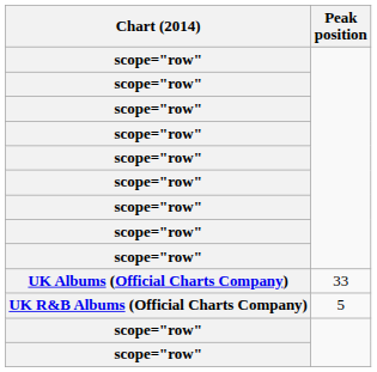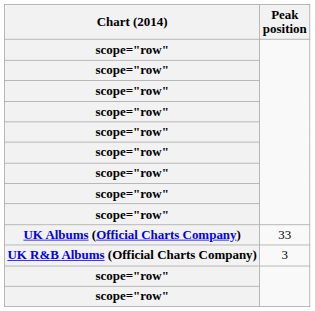UK R&B Albums (Official Charts Company) | Peak position: 5 -> 3
